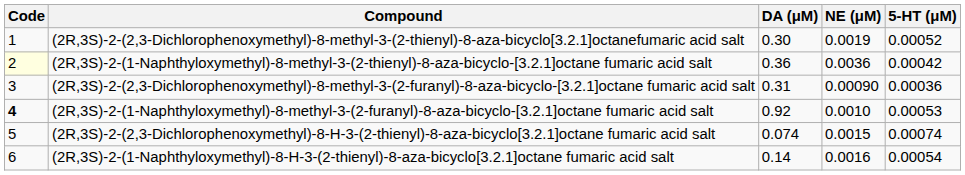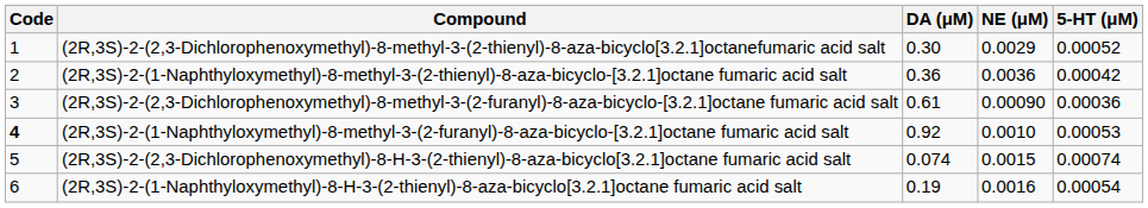row 2 | NE (μM): 0.0019 -> 0.0029
row 3 | Code: lightyellow background -> no background
row 4 | DA (μM): 0.31 -> 0.61
row 7 | DA (μM): 0.14 -> 0.19
